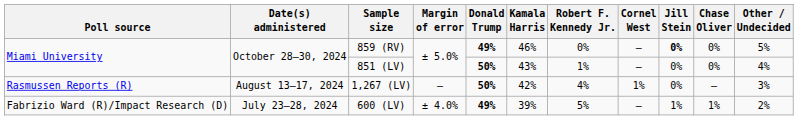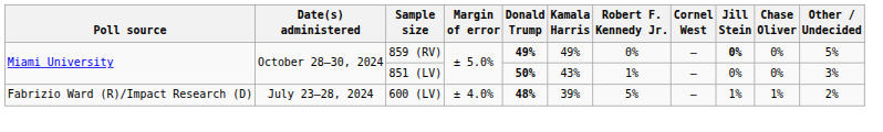859 (RV) | Kamala Harris: 46% -> 49%
851 (LV) | Other / Undecided: 4% -> 3%
- row: Rasmussen Reports (R) | August 13–17, 2024 | 1,267 (LV) | – | 50% | 42% | 4% | 1% | 0% | – | 3%
600 (LV) | Donald Trump: 49% -> 48%
